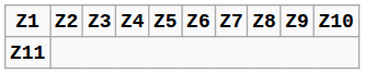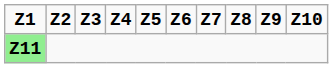Z11 | column 1: no background -> lightgreen background
